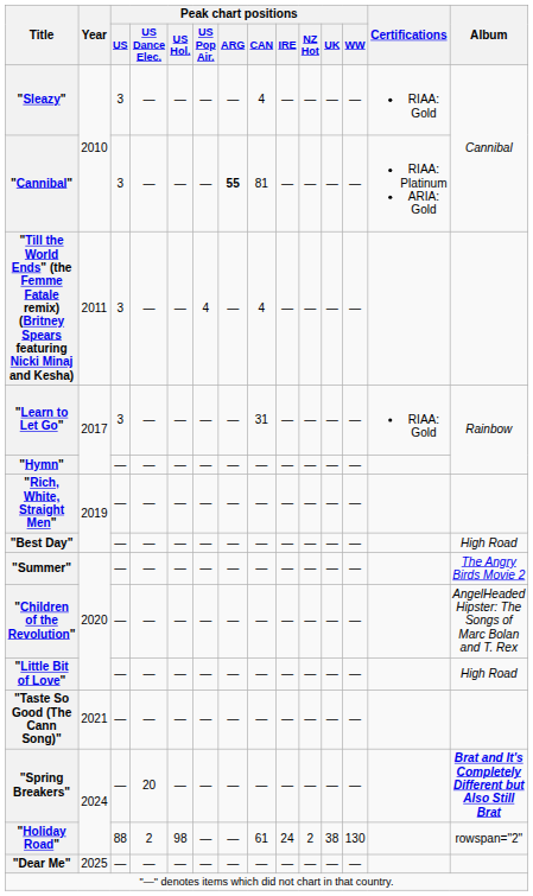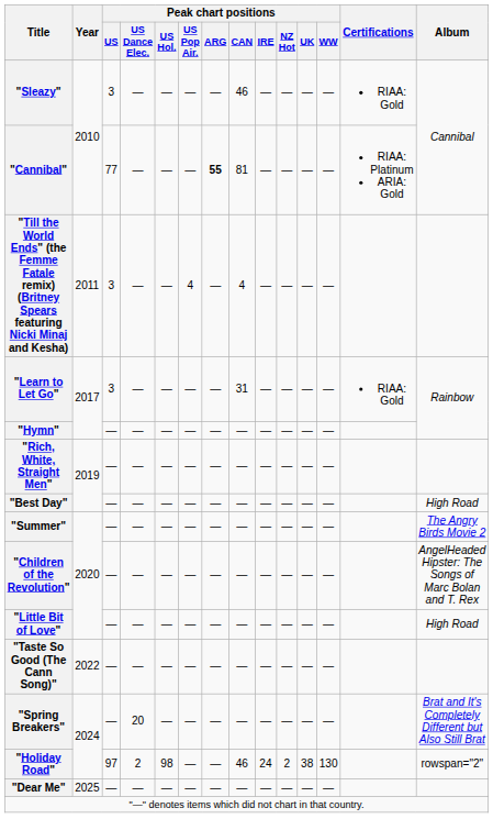"Sleazy" | Peak chart positions / CAN: 4 -> 46
"Cannibal" | Peak chart positions / US: 3 -> 77
"Taste So Good (The Cann Song)" | Year: 2021 -> 2022
"Spring Breakers" | Album: bold -> normal
"Holiday Road" | Peak chart positions / US: 88 -> 97
"Holiday Road" | Peak chart positions / CAN: 61 -> 46
